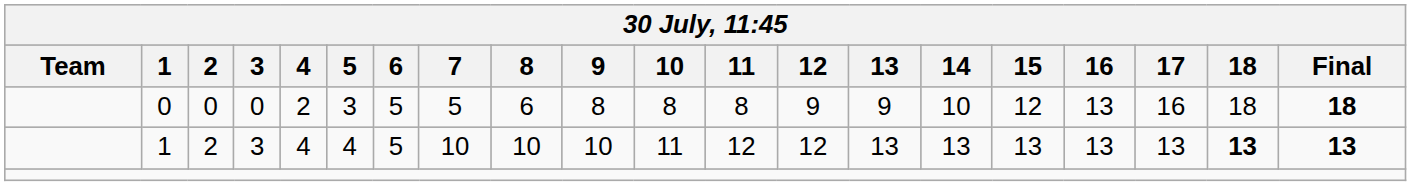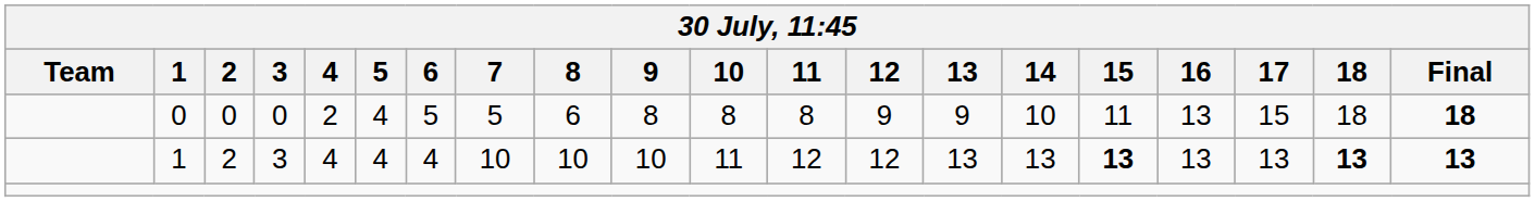row 3 | 5: 3 -> 4
row 3 | 15: 12 -> 11
row 3 | 17: 16 -> 15
row 4 | 6: 5 -> 4
row 4 | 15: normal -> bold
